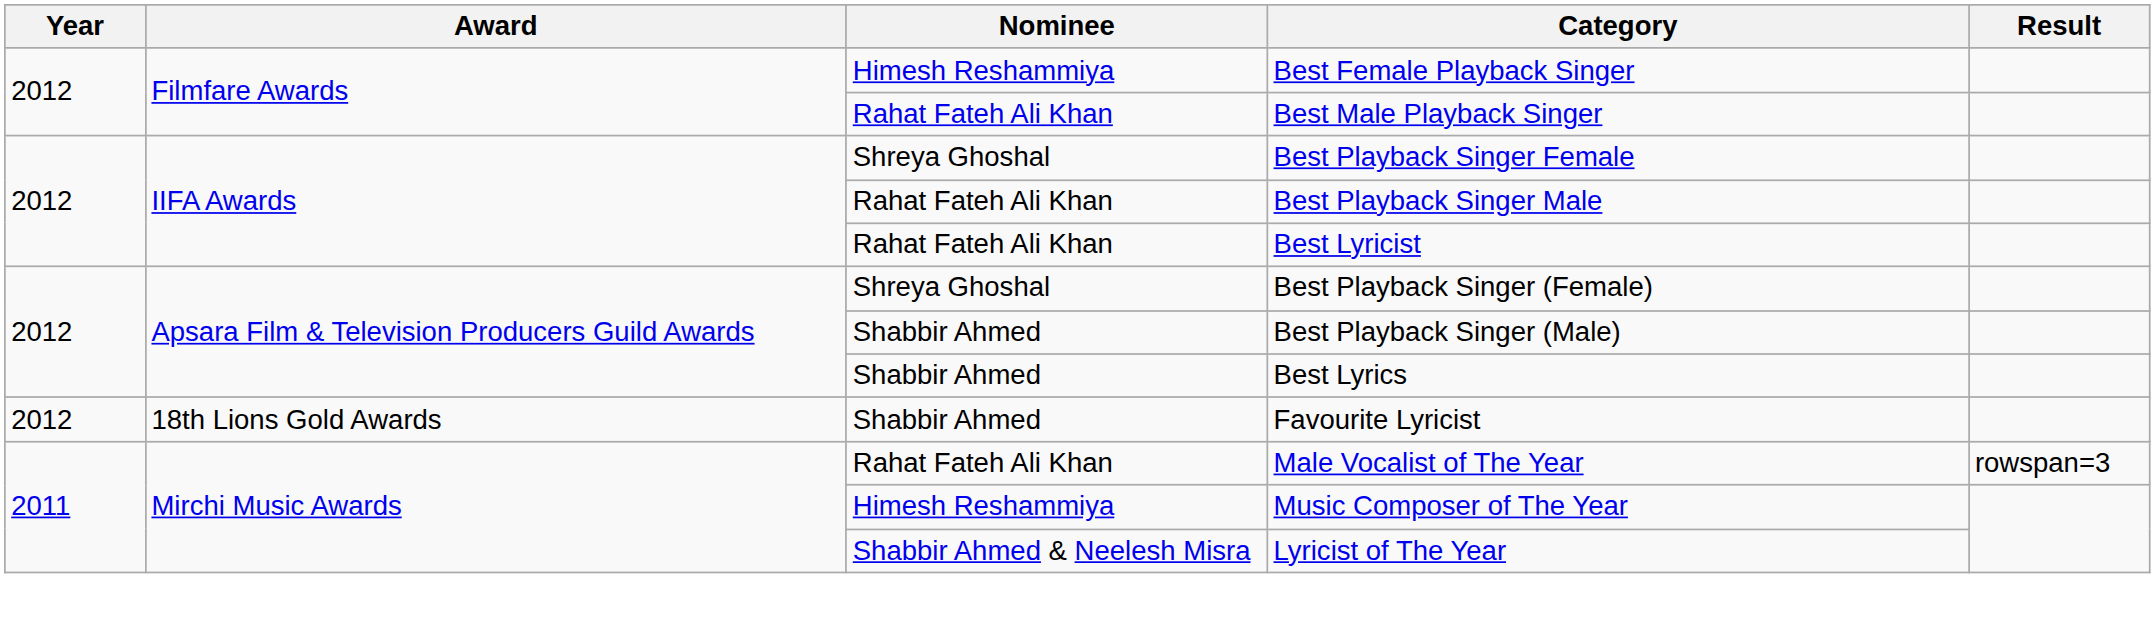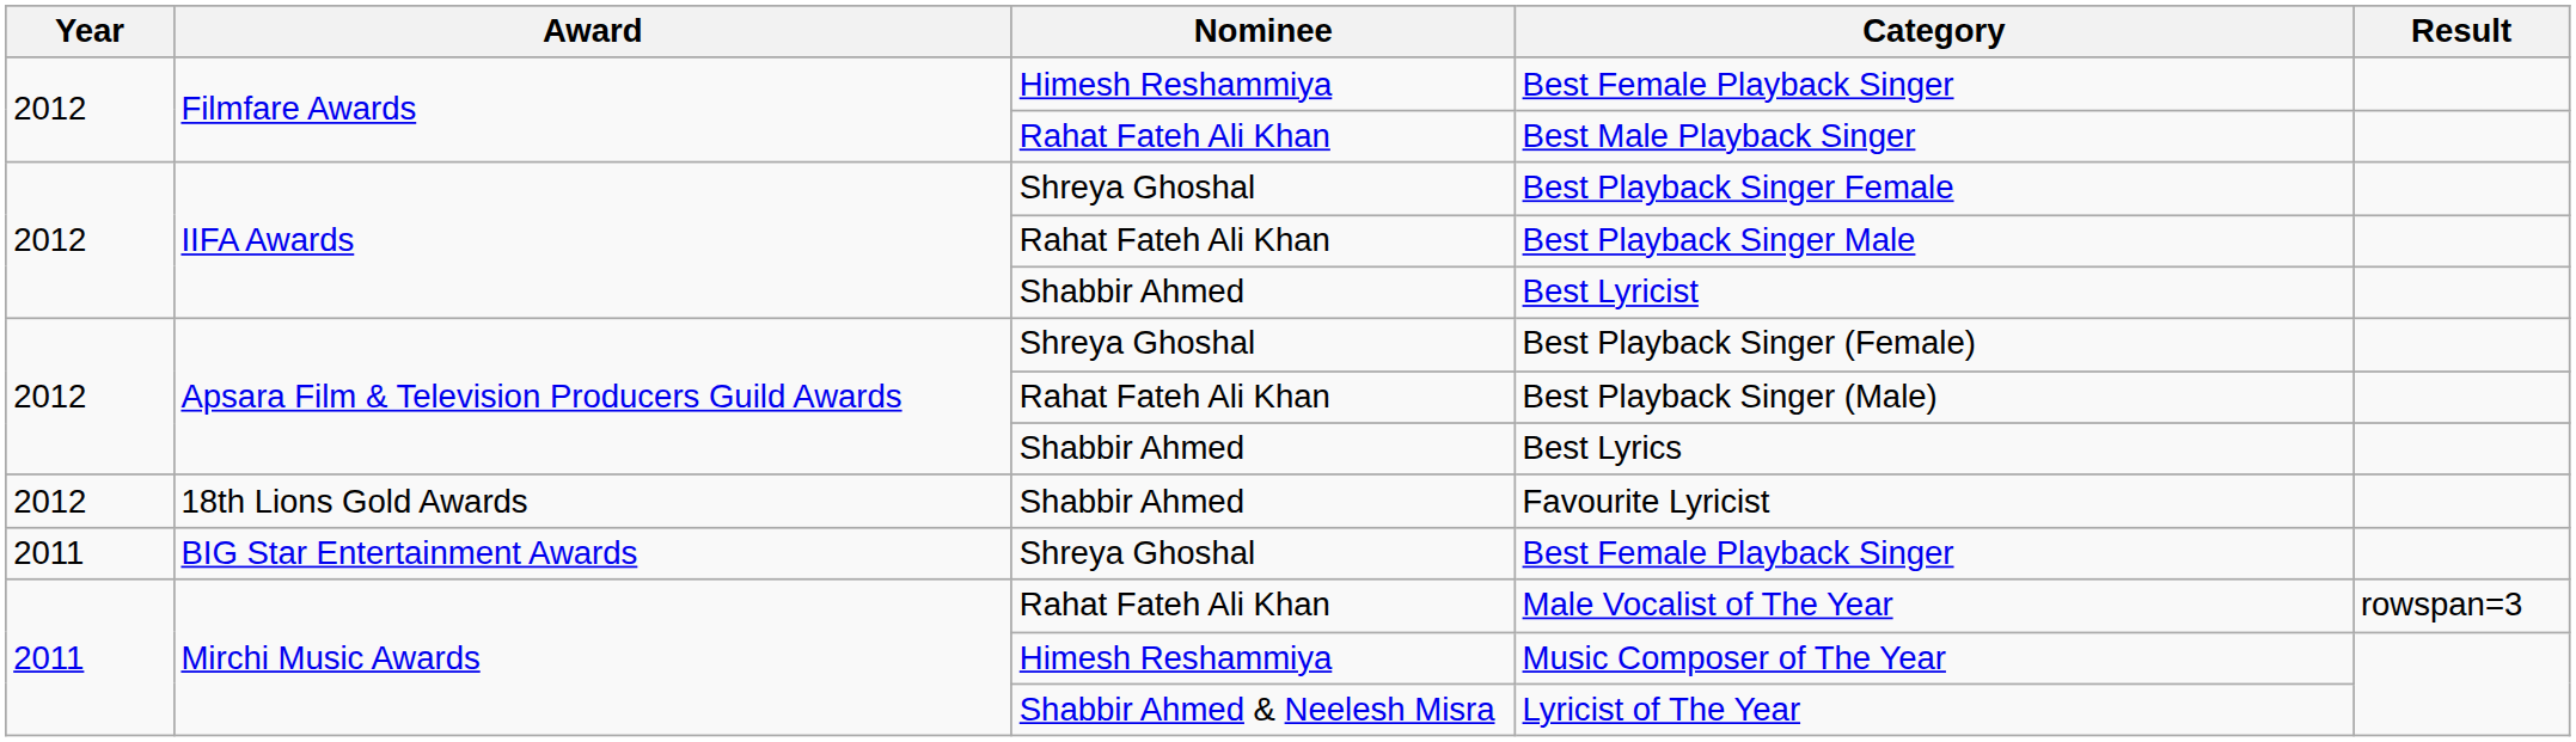Best Lyricist | Nominee: Rahat Fateh Ali Khan -> Shabbir Ahmed
Best Playback Singer (Male) | Nominee: Shabbir Ahmed -> Rahat Fateh Ali Khan
+ row: 2011 | BIG Star Entertainment Awards | Shreya Ghoshal | Best Female Playback Singer
